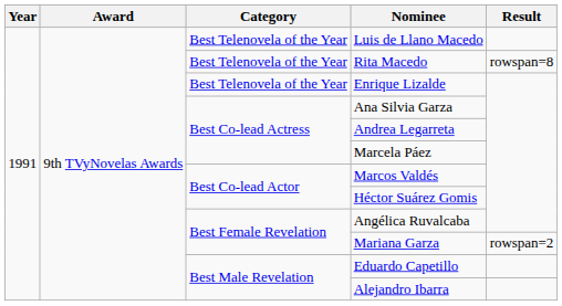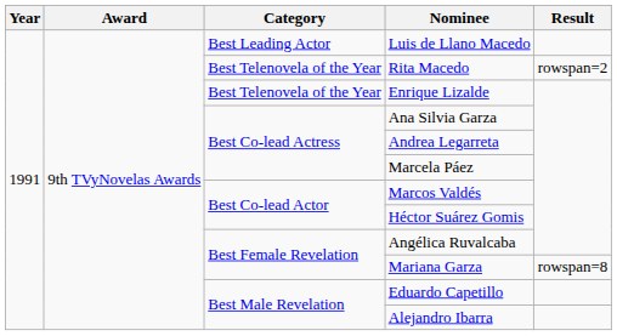Luis de Llano Macedo | Category: Best Telenovela of the Year -> Best Leading Actor
Rita Macedo | Result: rowspan=8 -> rowspan=2
Mariana Garza | Result: rowspan=2 -> rowspan=8
